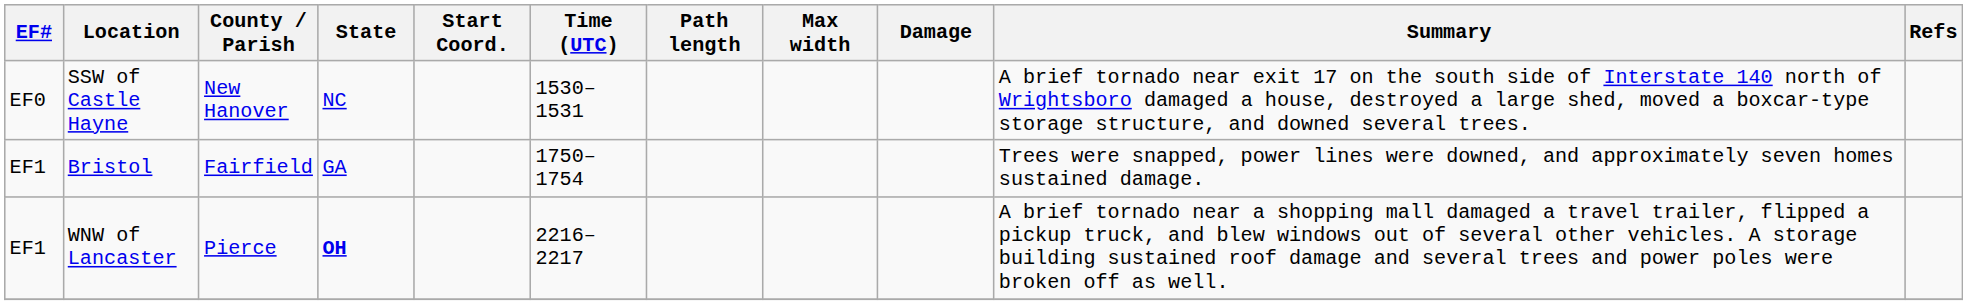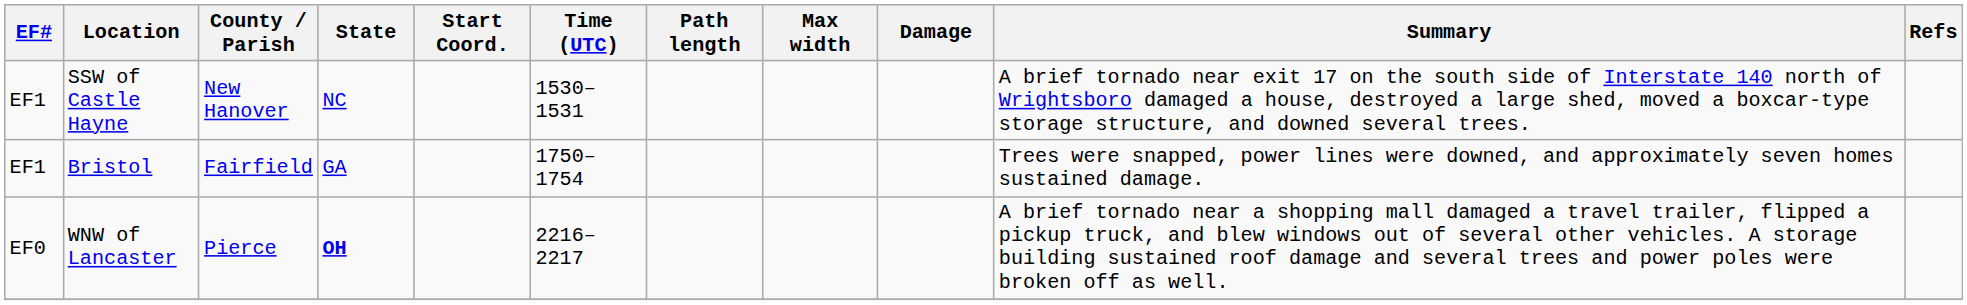SSW of Castle Hayne | EF#: EF0 -> EF1
WNW of Lancaster | EF#: EF1 -> EF0
